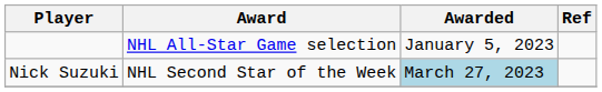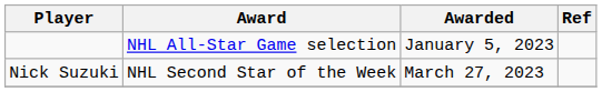Nick Suzuki | Awarded: lightblue background -> no background
